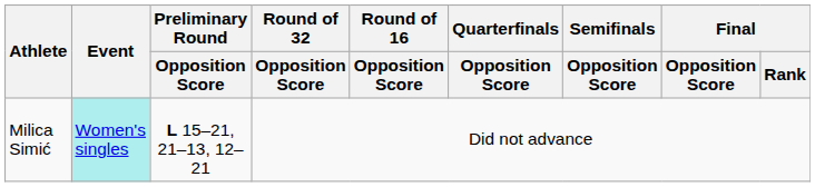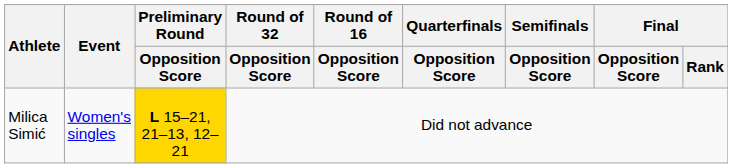Milica Simić | Event: paleturquoise background -> no background
Milica Simić | Preliminary Round / Opposition Score: no background -> gold background
